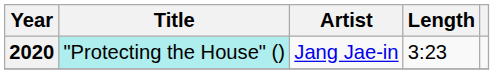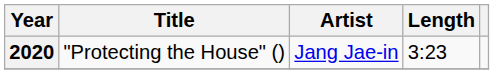2020 | Title: paleturquoise background -> no background
